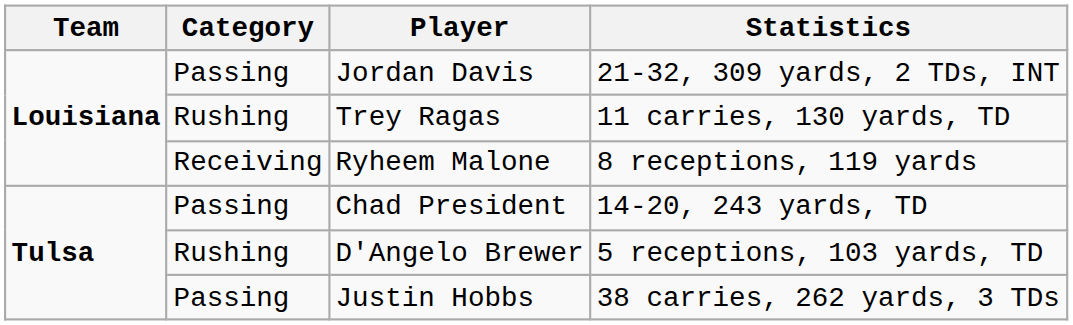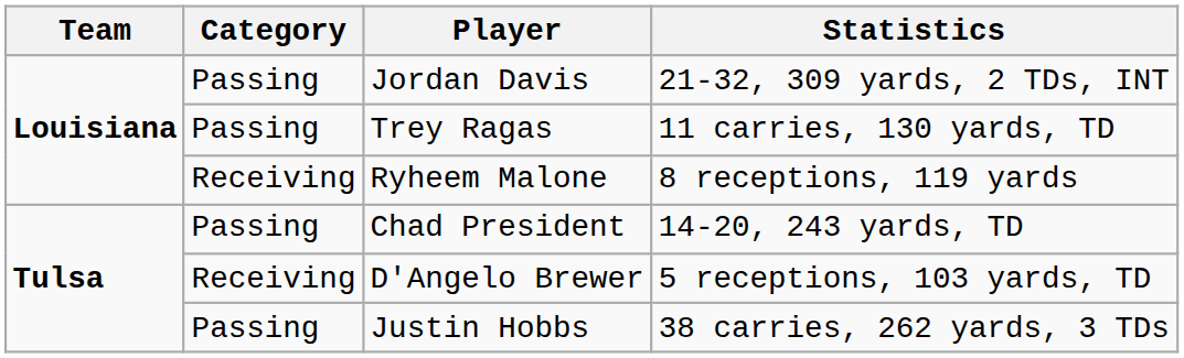Trey Ragas | Category: Rushing -> Passing
D'Angelo Brewer | Category: Rushing -> Receiving
